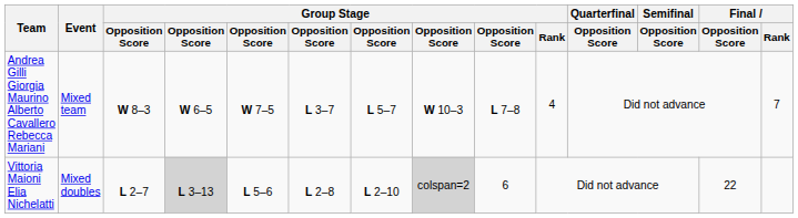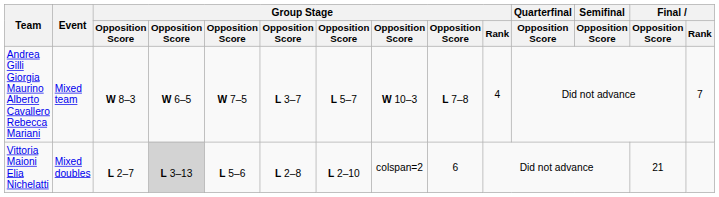Vittoria Maioni Elia Nichelatti | column 8: lightgrey background -> no background
Vittoria Maioni Elia Nichelatti | Final / Opposition Score: 22 -> 21
